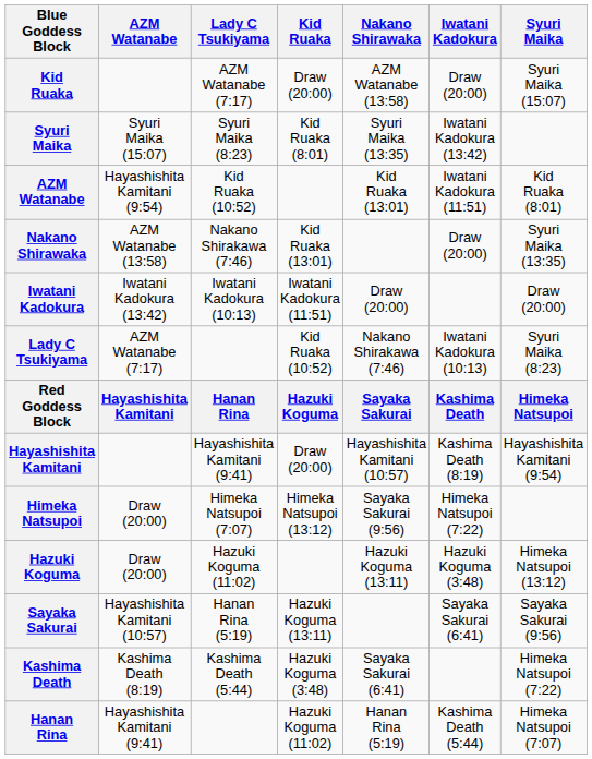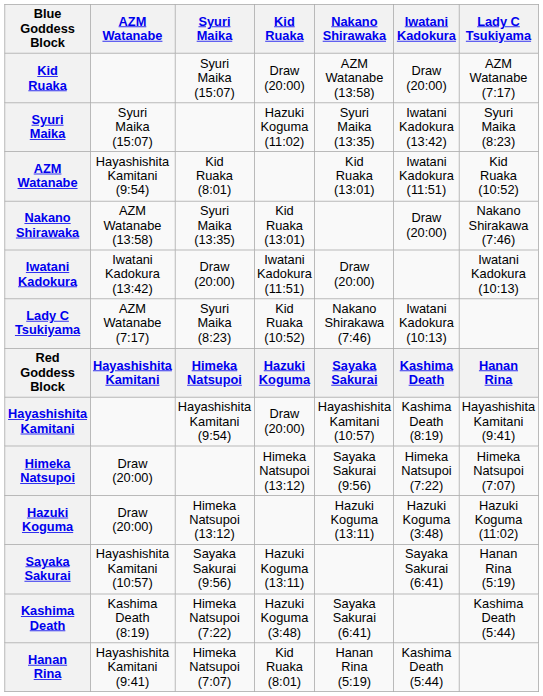columns swapped: Syuri Maika <-> Lady C Tsukiyama
row 3 | Kid Ruaka: Kid Ruaka (8:01) -> Hazuki Koguma (11:02)
row 14 | Kid Ruaka: Hazuki Koguma (11:02) -> Kid Ruaka (8:01)
